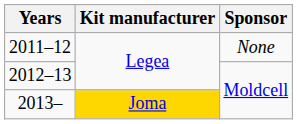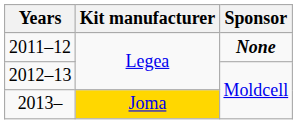2011–12 | Sponsor: normal -> bold
